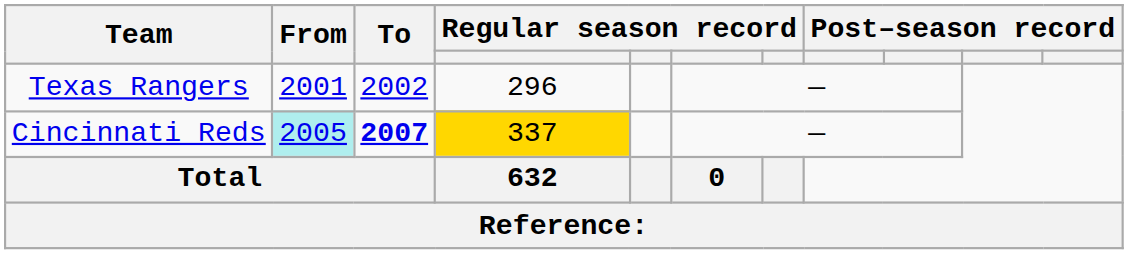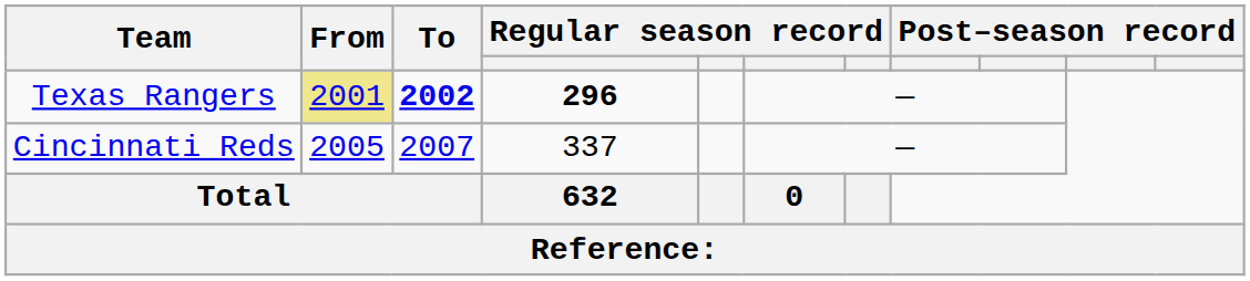Texas Rangers | From: no background -> khaki background
Texas Rangers | To: normal -> bold
Texas Rangers | column 4: normal -> bold
Cincinnati Reds | From: paleturquoise background -> no background
Cincinnati Reds | To: bold -> normal
Cincinnati Reds | column 4: gold background -> no background
